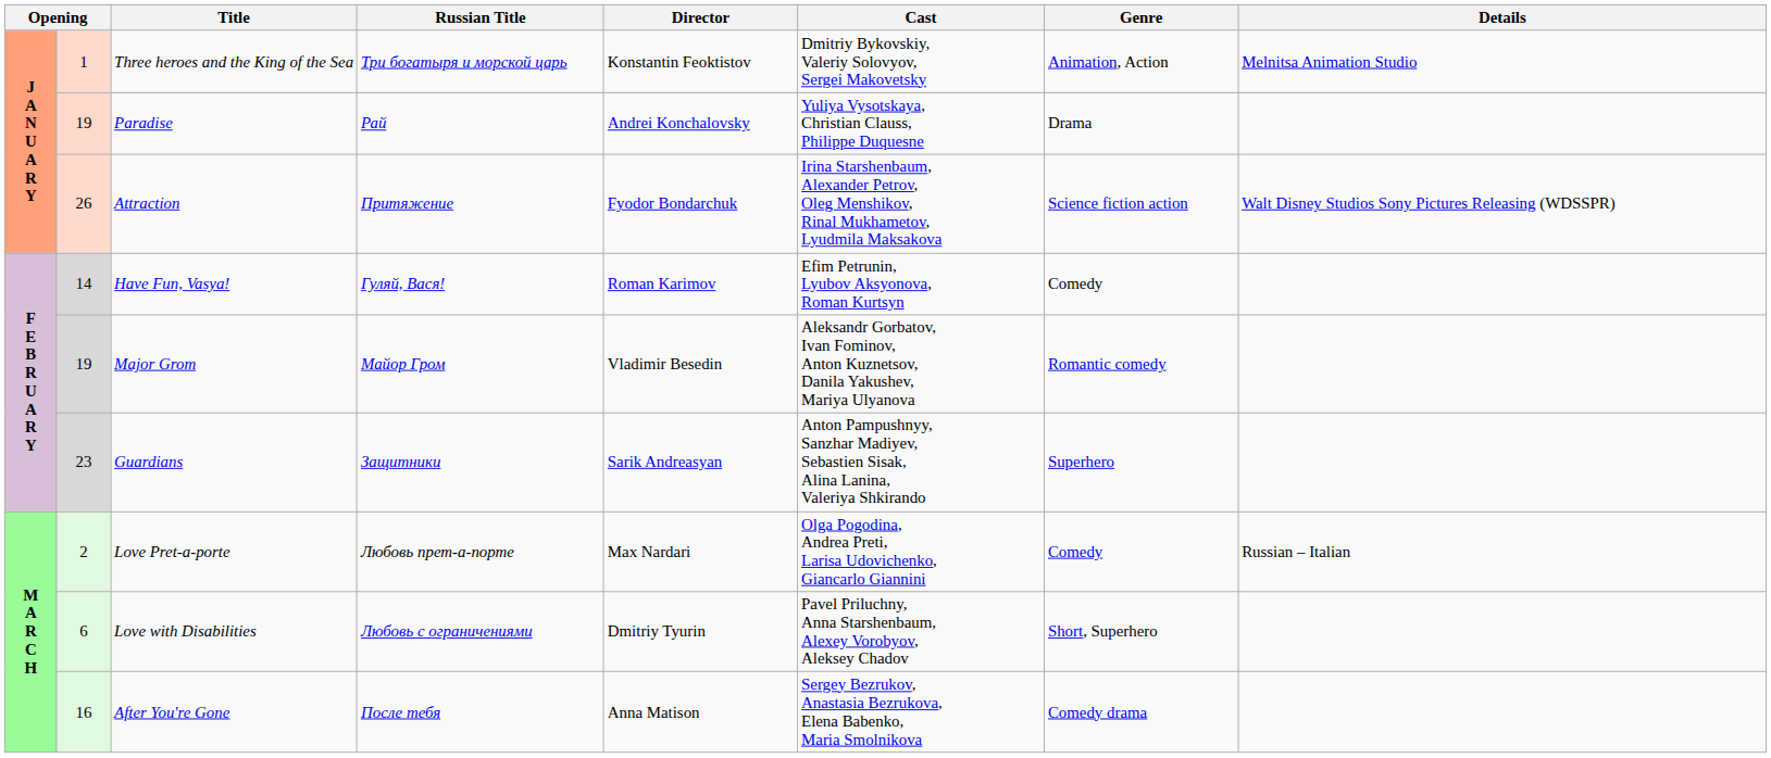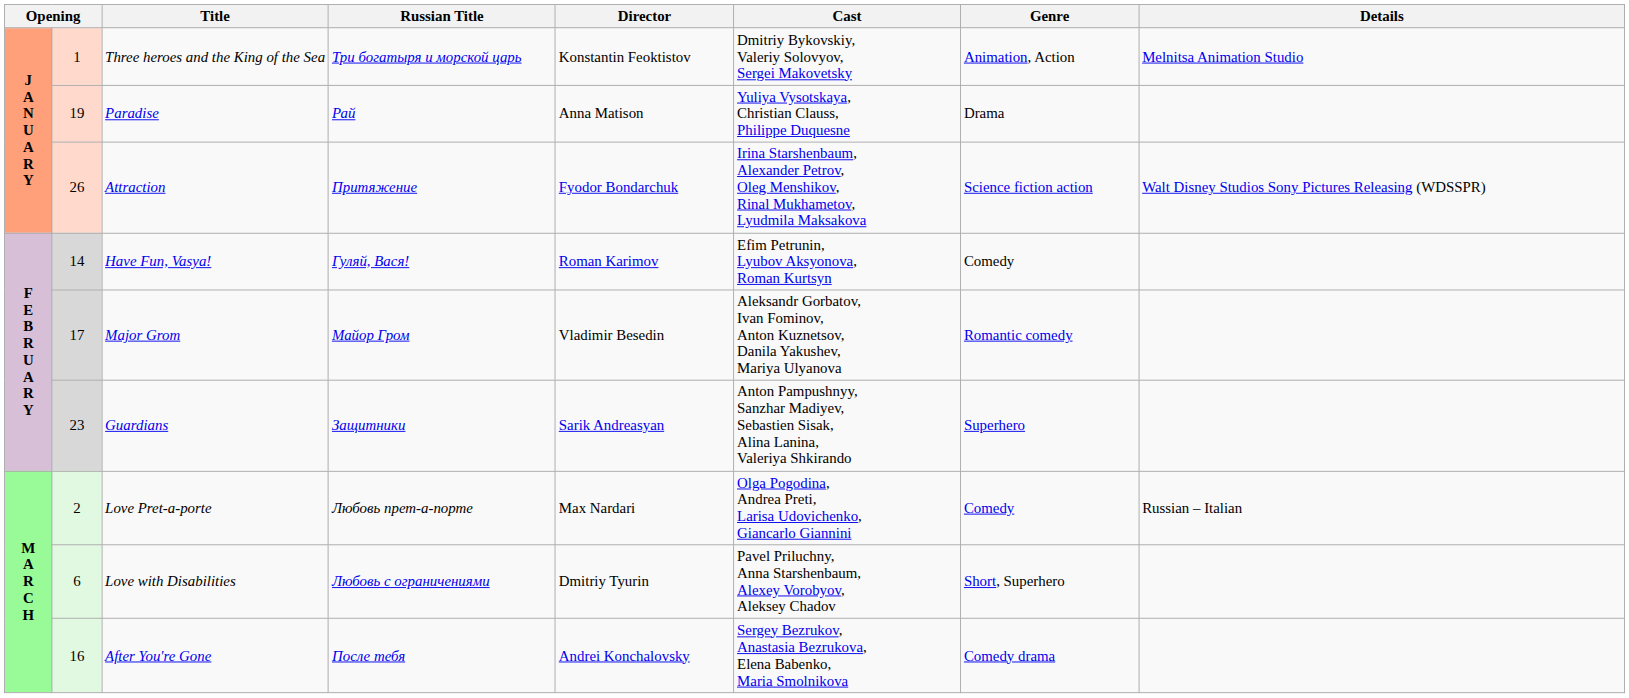Paradise | Director: Andrei Konchalovsky -> Anna Matison
Major Grom | column 2: 19 -> 17
After You're Gone | Director: Anna Matison -> Andrei Konchalovsky
